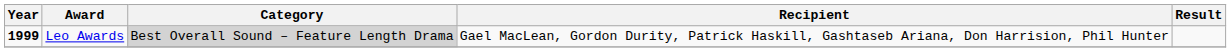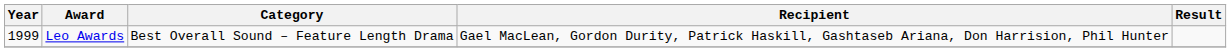row 2 | Year: bold -> normal
row 2 | Category: lightgrey background -> no background
